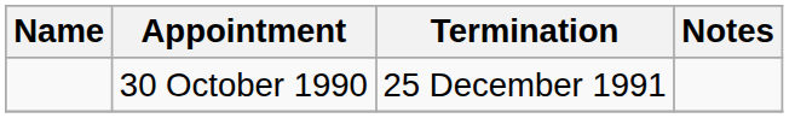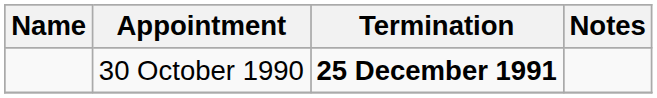30 October 1990 | Termination: normal -> bold
